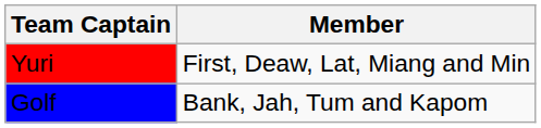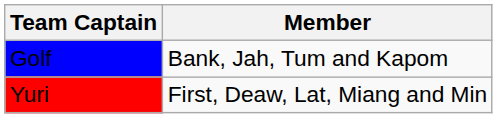rows swapped: Yuri <-> Golf
